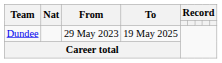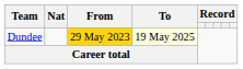Dundee | From: no background -> gold background
Dundee | To: no background -> lightyellow background
